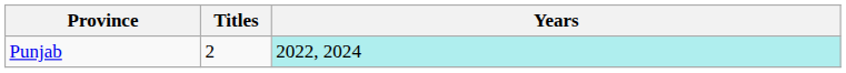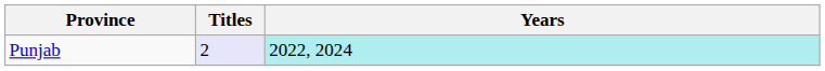Punjab | Titles: no background -> lavender background
